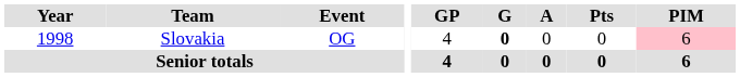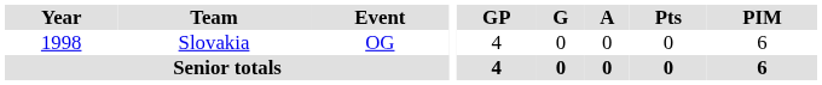Slovakia | G: bold -> normal
Slovakia | PIM: pink background -> no background
